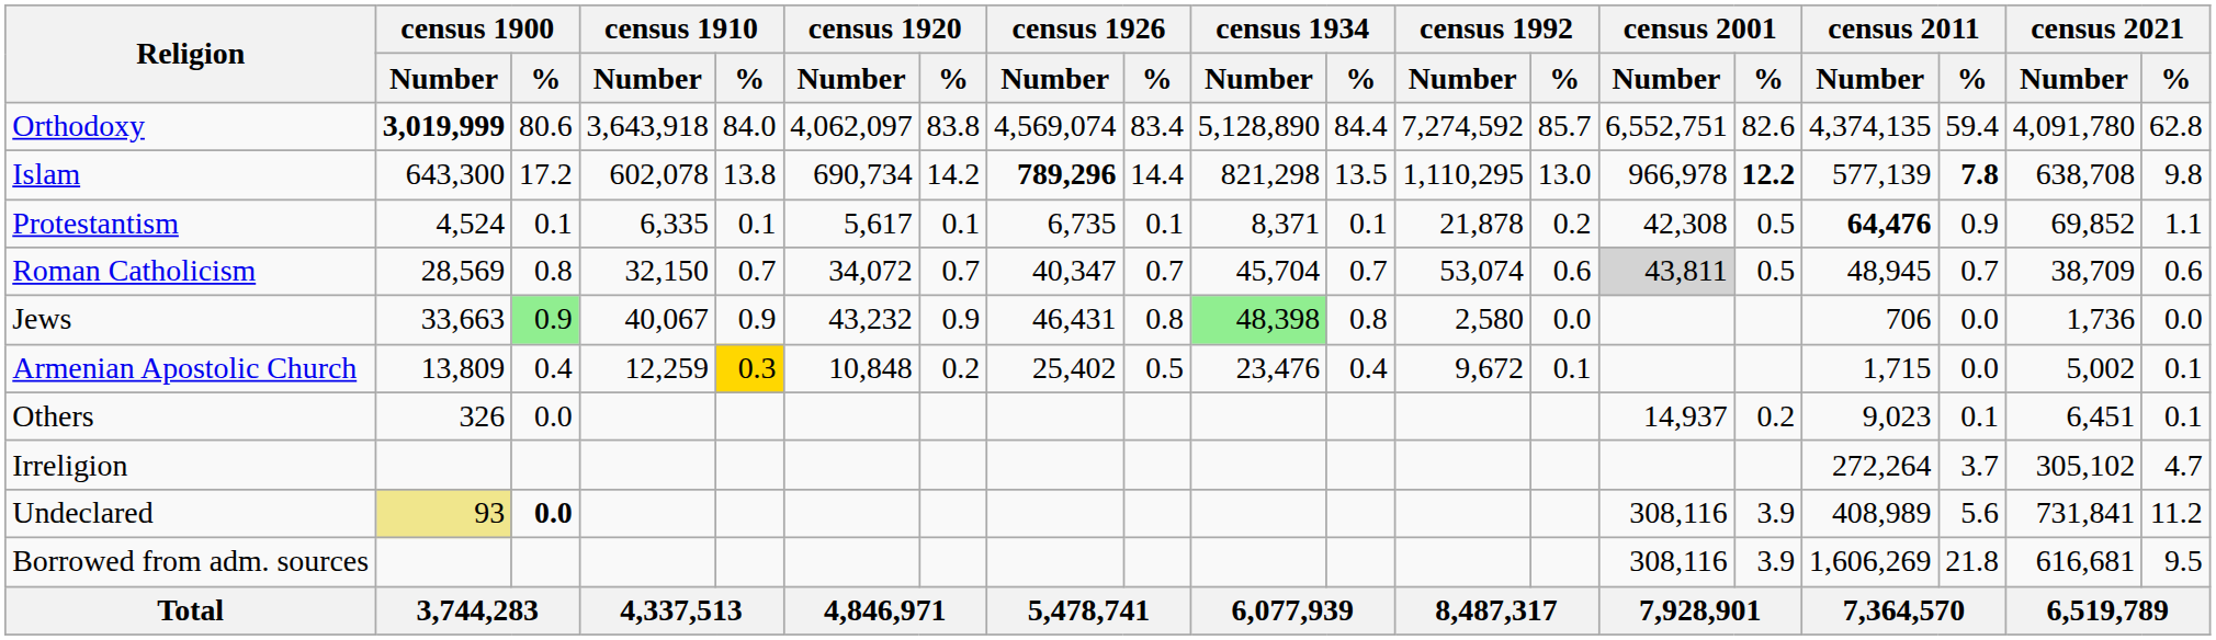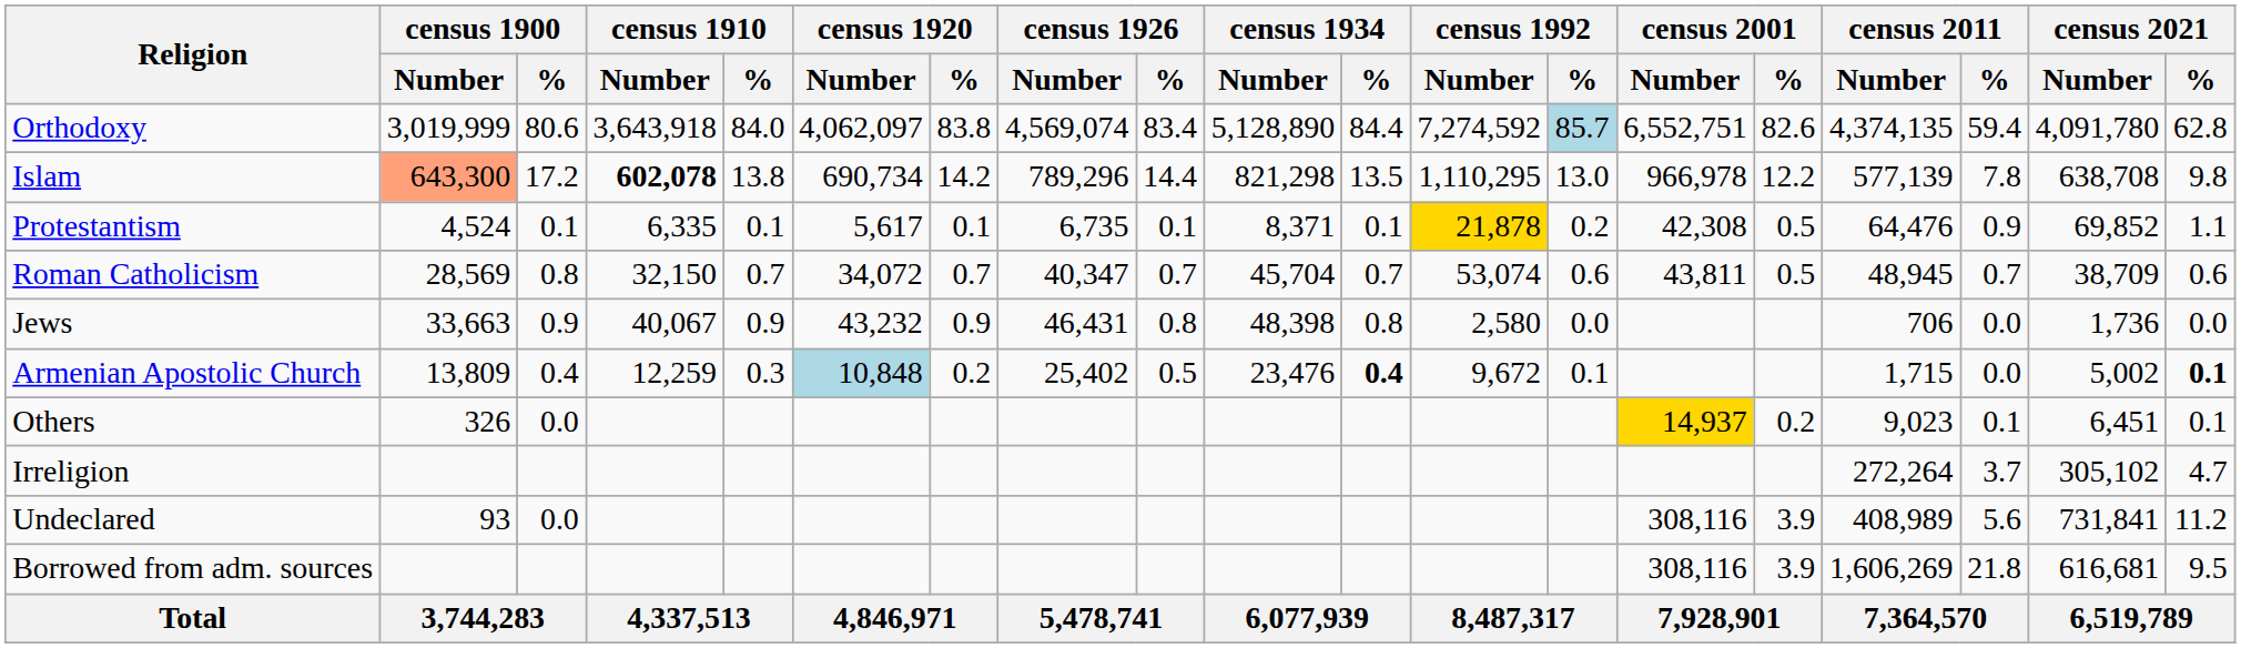Orthodoxy | census 1900 / Number: bold -> normal
Orthodoxy | census 1992 / %: no background -> lightblue background
Islam | census 1900 / Number: no background -> lightsalmon background
Islam | census 1910 / Number: normal -> bold
Islam | census 1926 / Number: bold -> normal
Islam | census 2001 / %: bold -> normal
Islam | census 2011 / %: bold -> normal
Protestantism | census 1992 / Number: no background -> gold background
Protestantism | census 2011 / Number: bold -> normal
Roman Catholicism | census 2001 / Number: lightgrey background -> no background
Jews | census 1900 / %: lightgreen background -> no background
Jews | census 1934 / Number: lightgreen background -> no background
Armenian Apostolic Church | census 1910 / %: gold background -> no background
Armenian Apostolic Church | census 1920 / Number: no background -> lightblue background
Armenian Apostolic Church | census 1934 / %: normal -> bold
Armenian Apostolic Church | census 2021 / %: normal -> bold
Others | census 2001 / Number: no background -> gold background
Undeclared | census 1900 / Number: khaki background -> no background
Undeclared | census 1900 / %: bold -> normal
